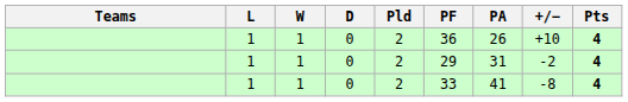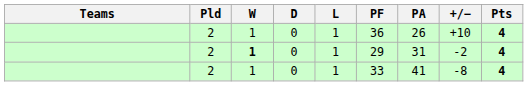columns swapped: Pld <-> L
row 3 | W: normal -> bold
